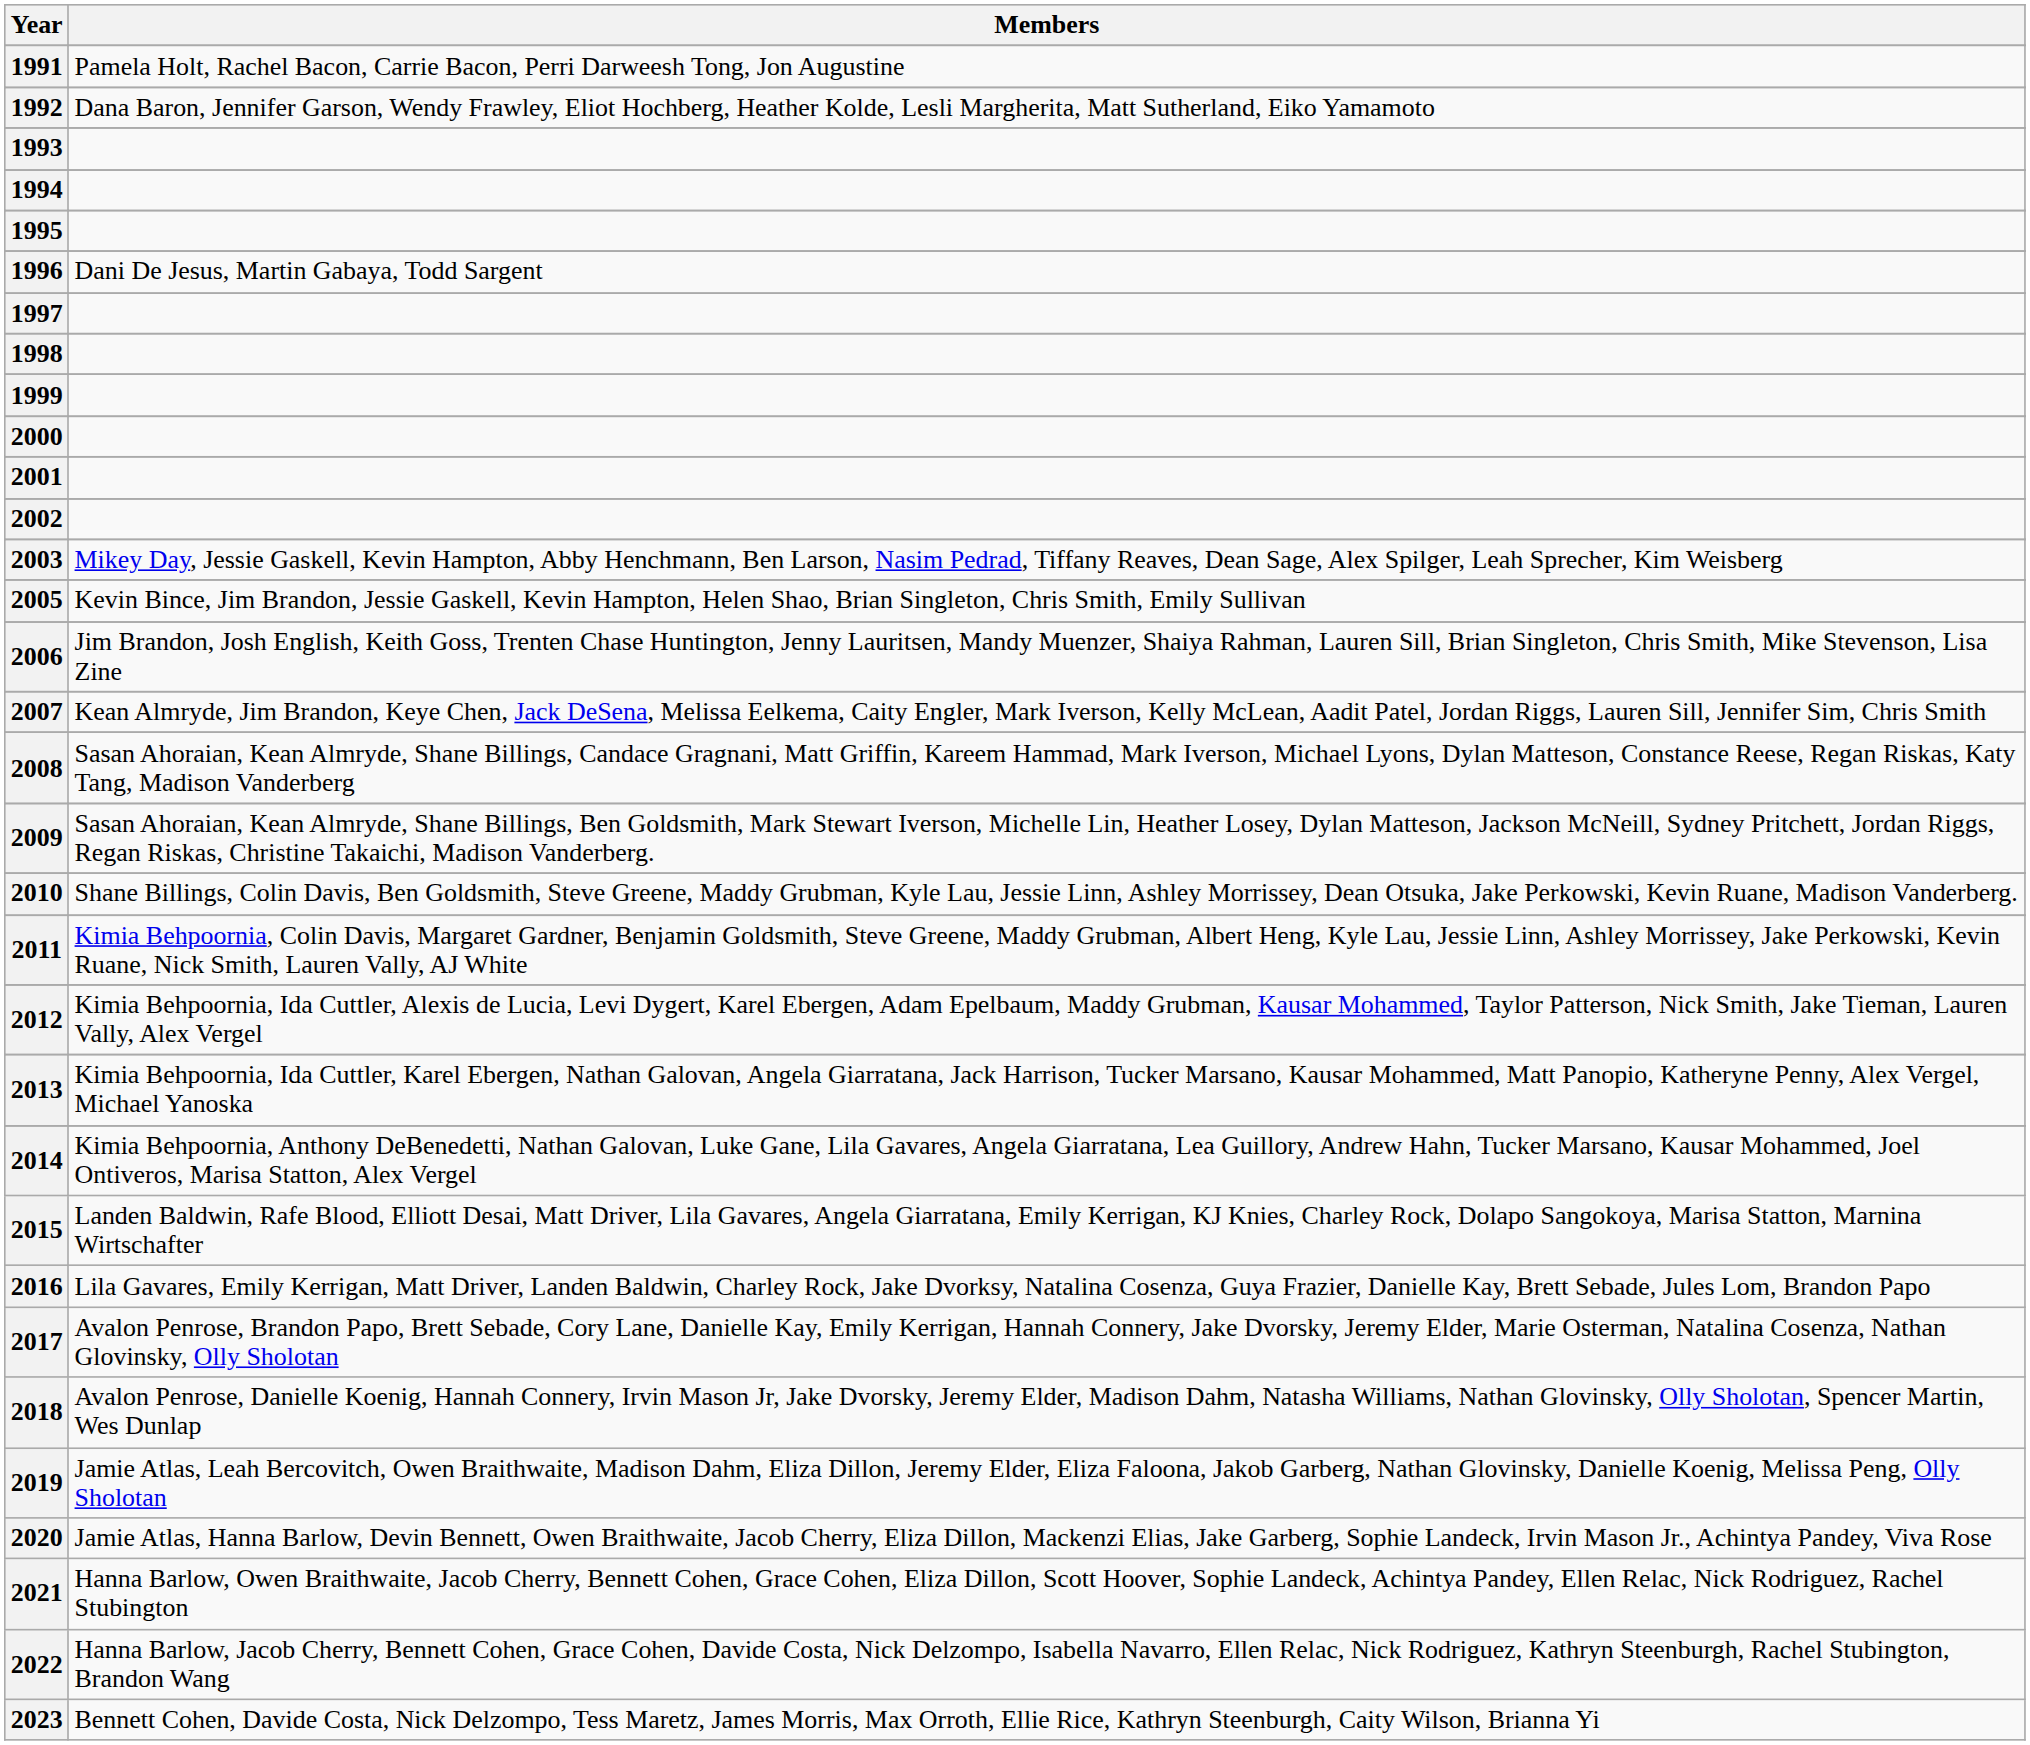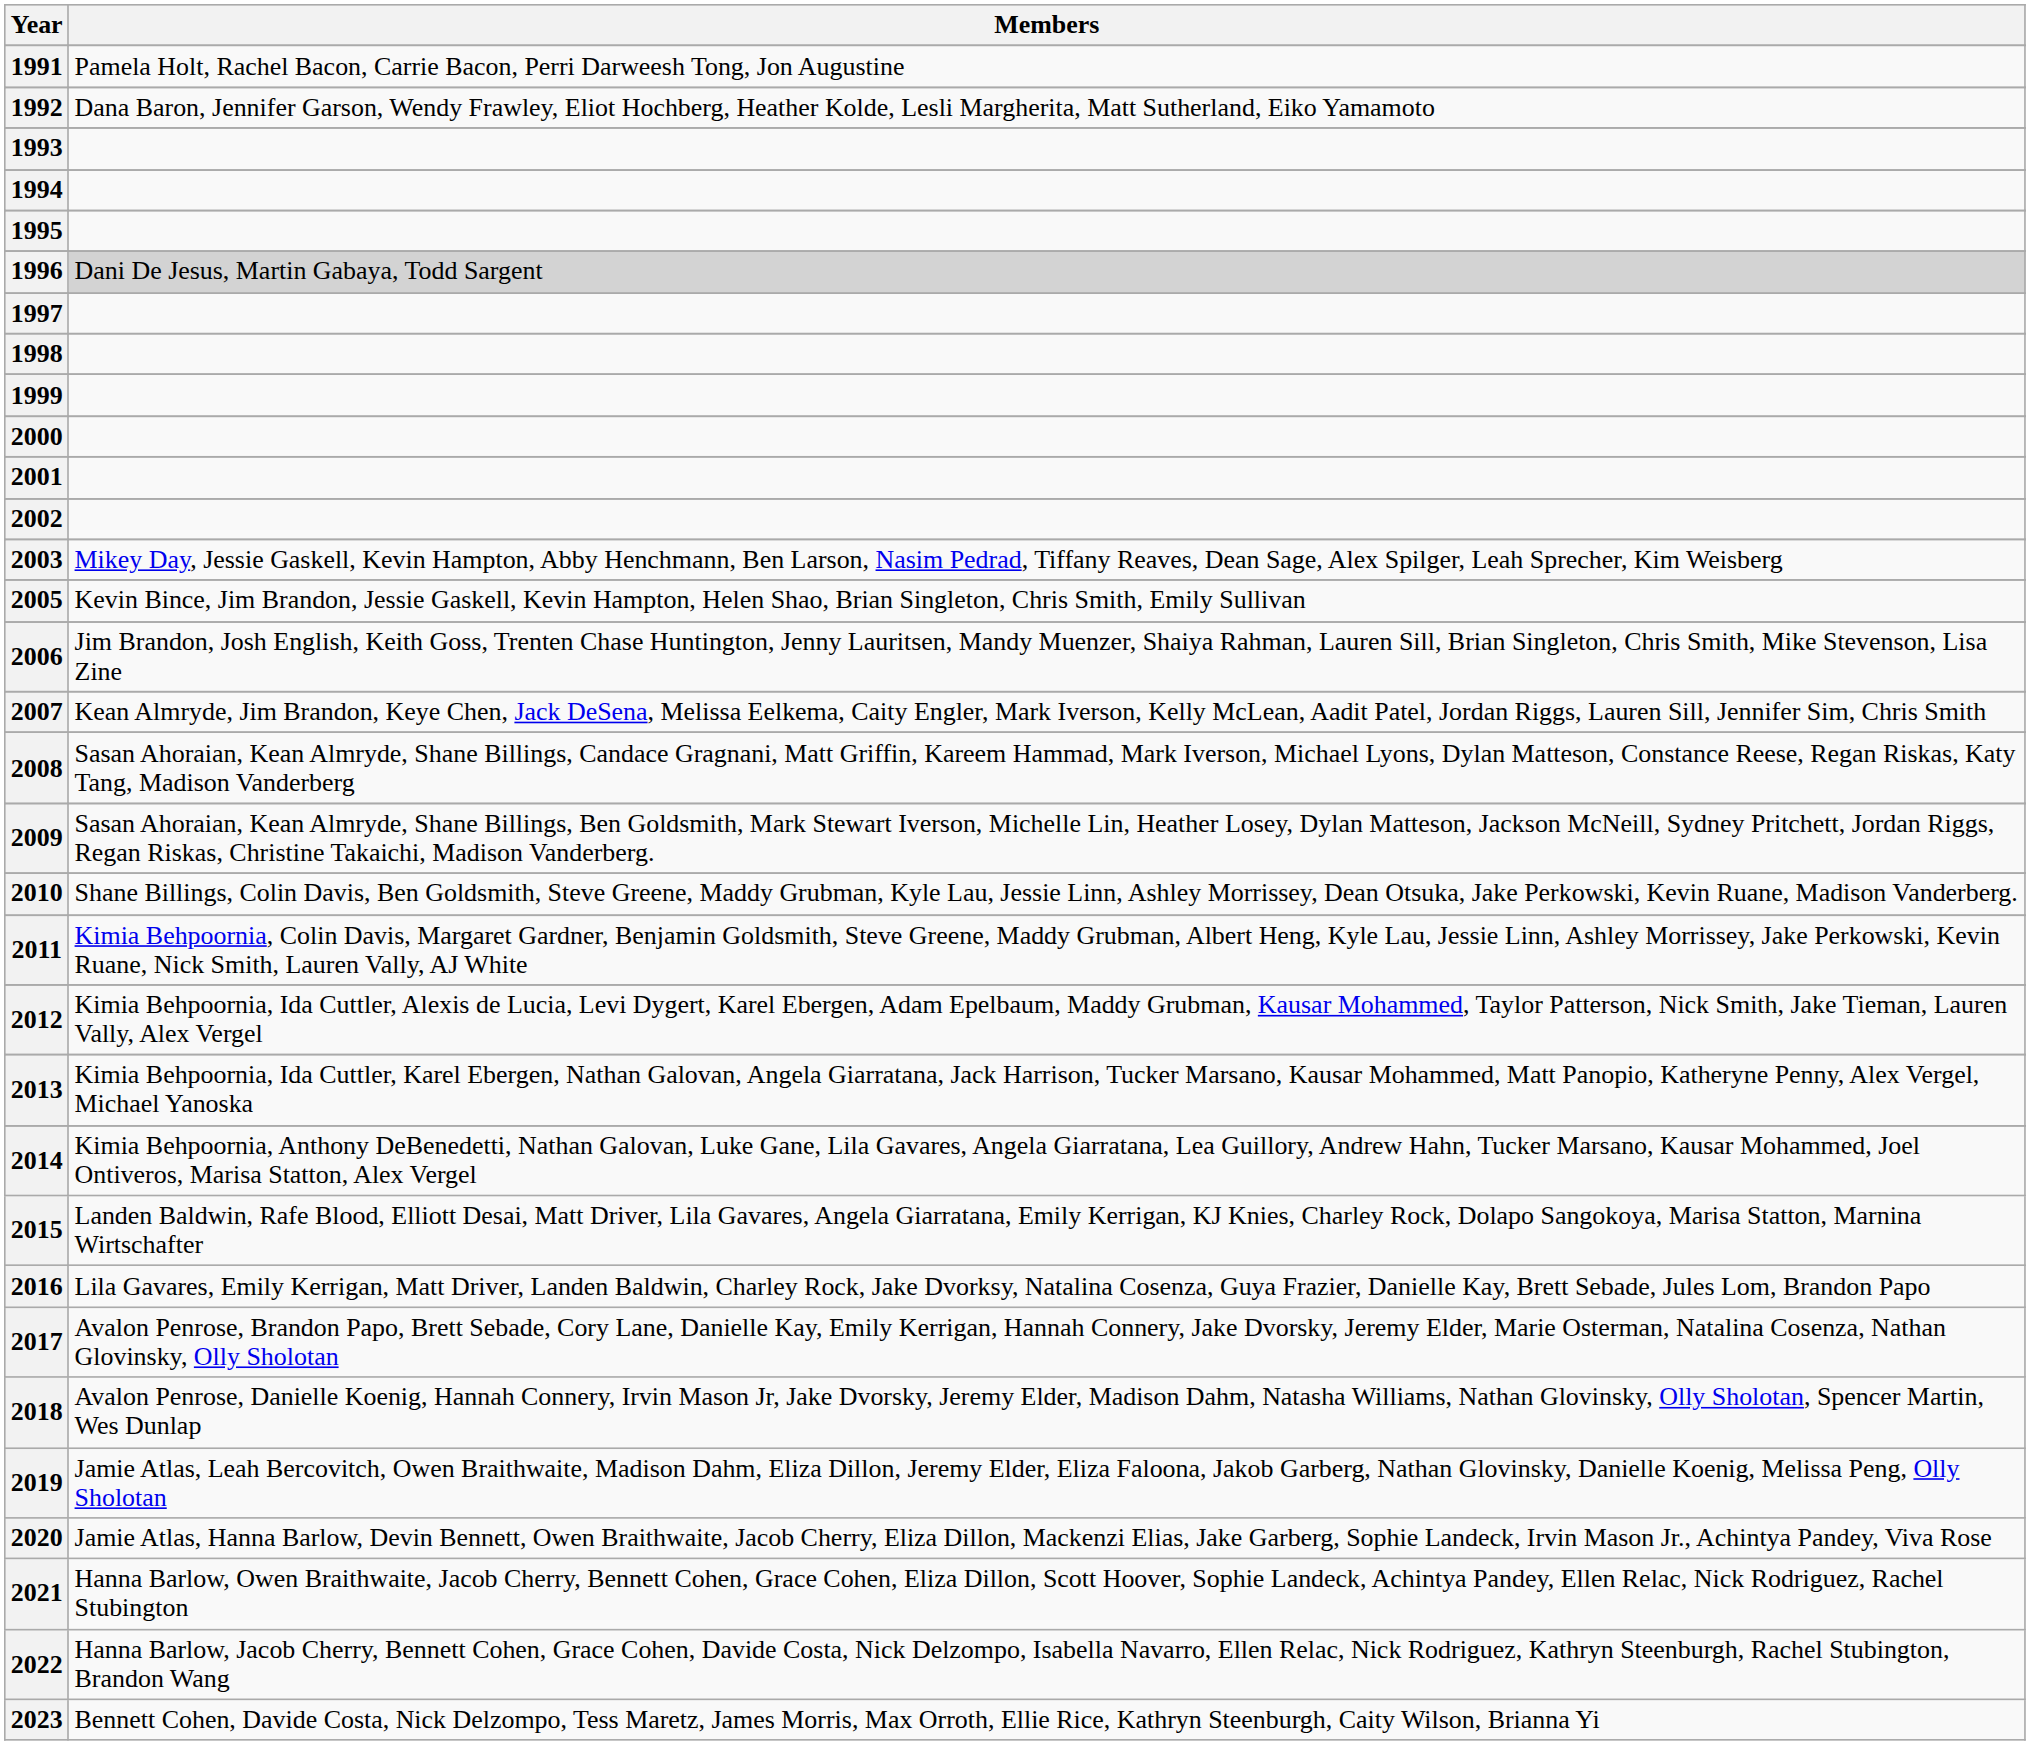1996 | Members: no background -> lightgrey background
